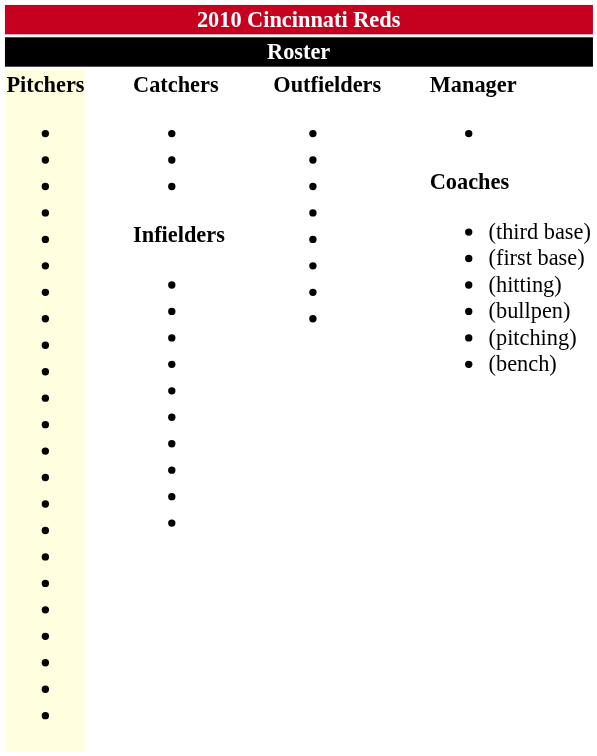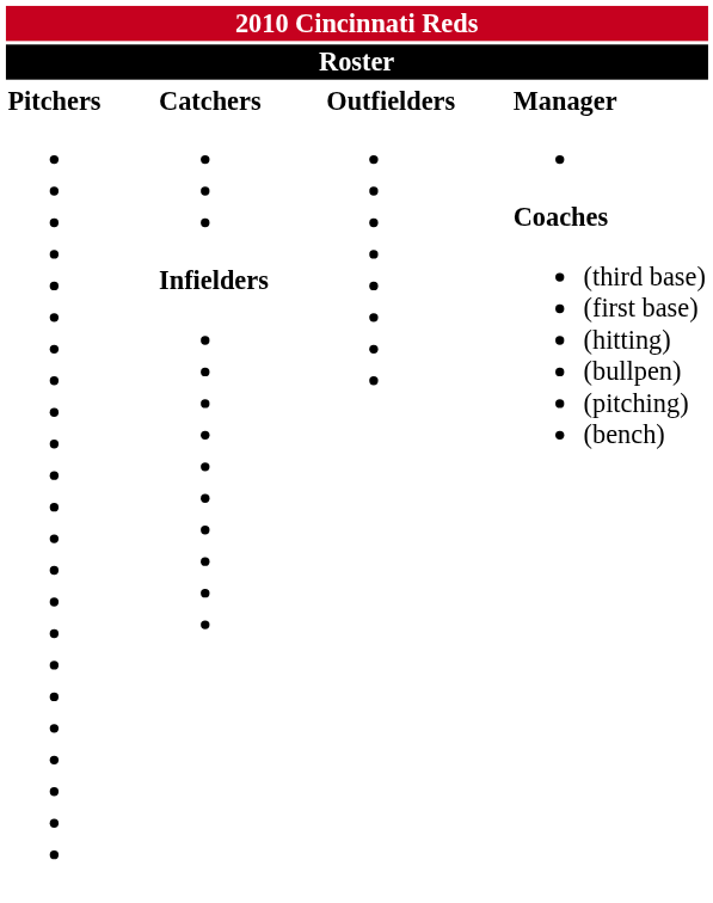Pitchers | column 1: lightyellow background -> no background
